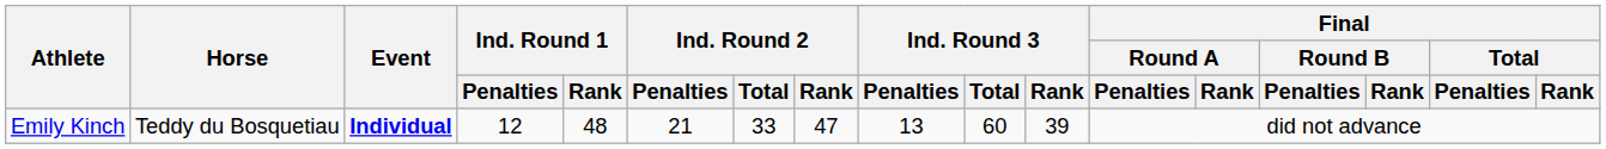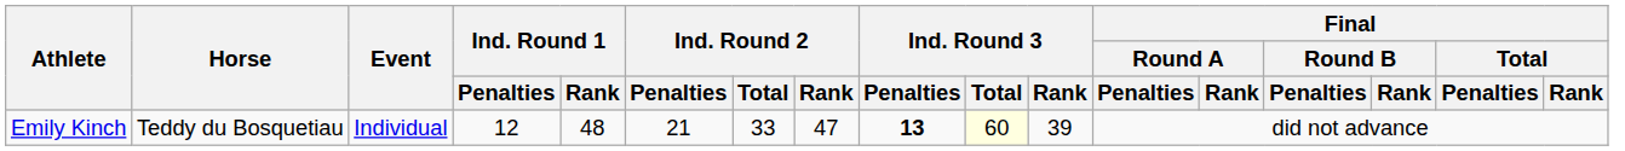Emily Kinch | Event: bold -> normal
Emily Kinch | Ind. Round 3 / Penalties: normal -> bold
Emily Kinch | Ind. Round 3 / Total: no background -> lightyellow background
